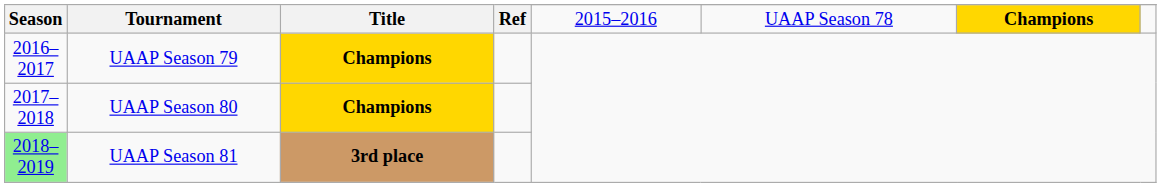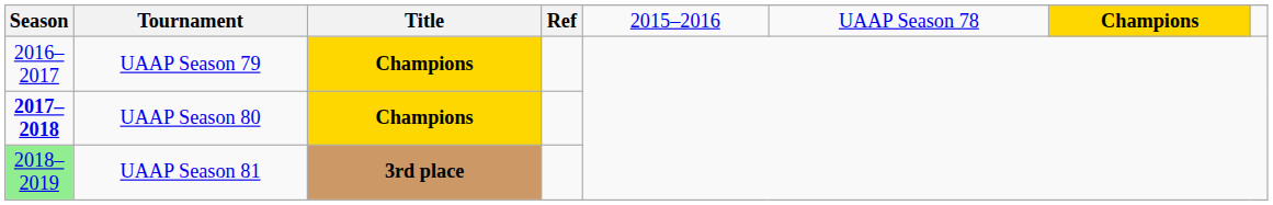UAAP Season 80 | Season: normal -> bold
